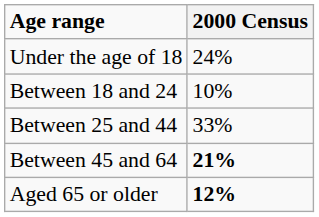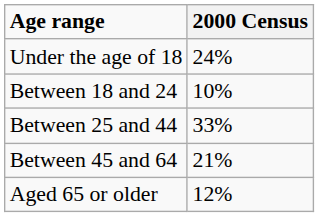Between 45 and 64 | 2000 Census: bold -> normal
Aged 65 or older | 2000 Census: bold -> normal
